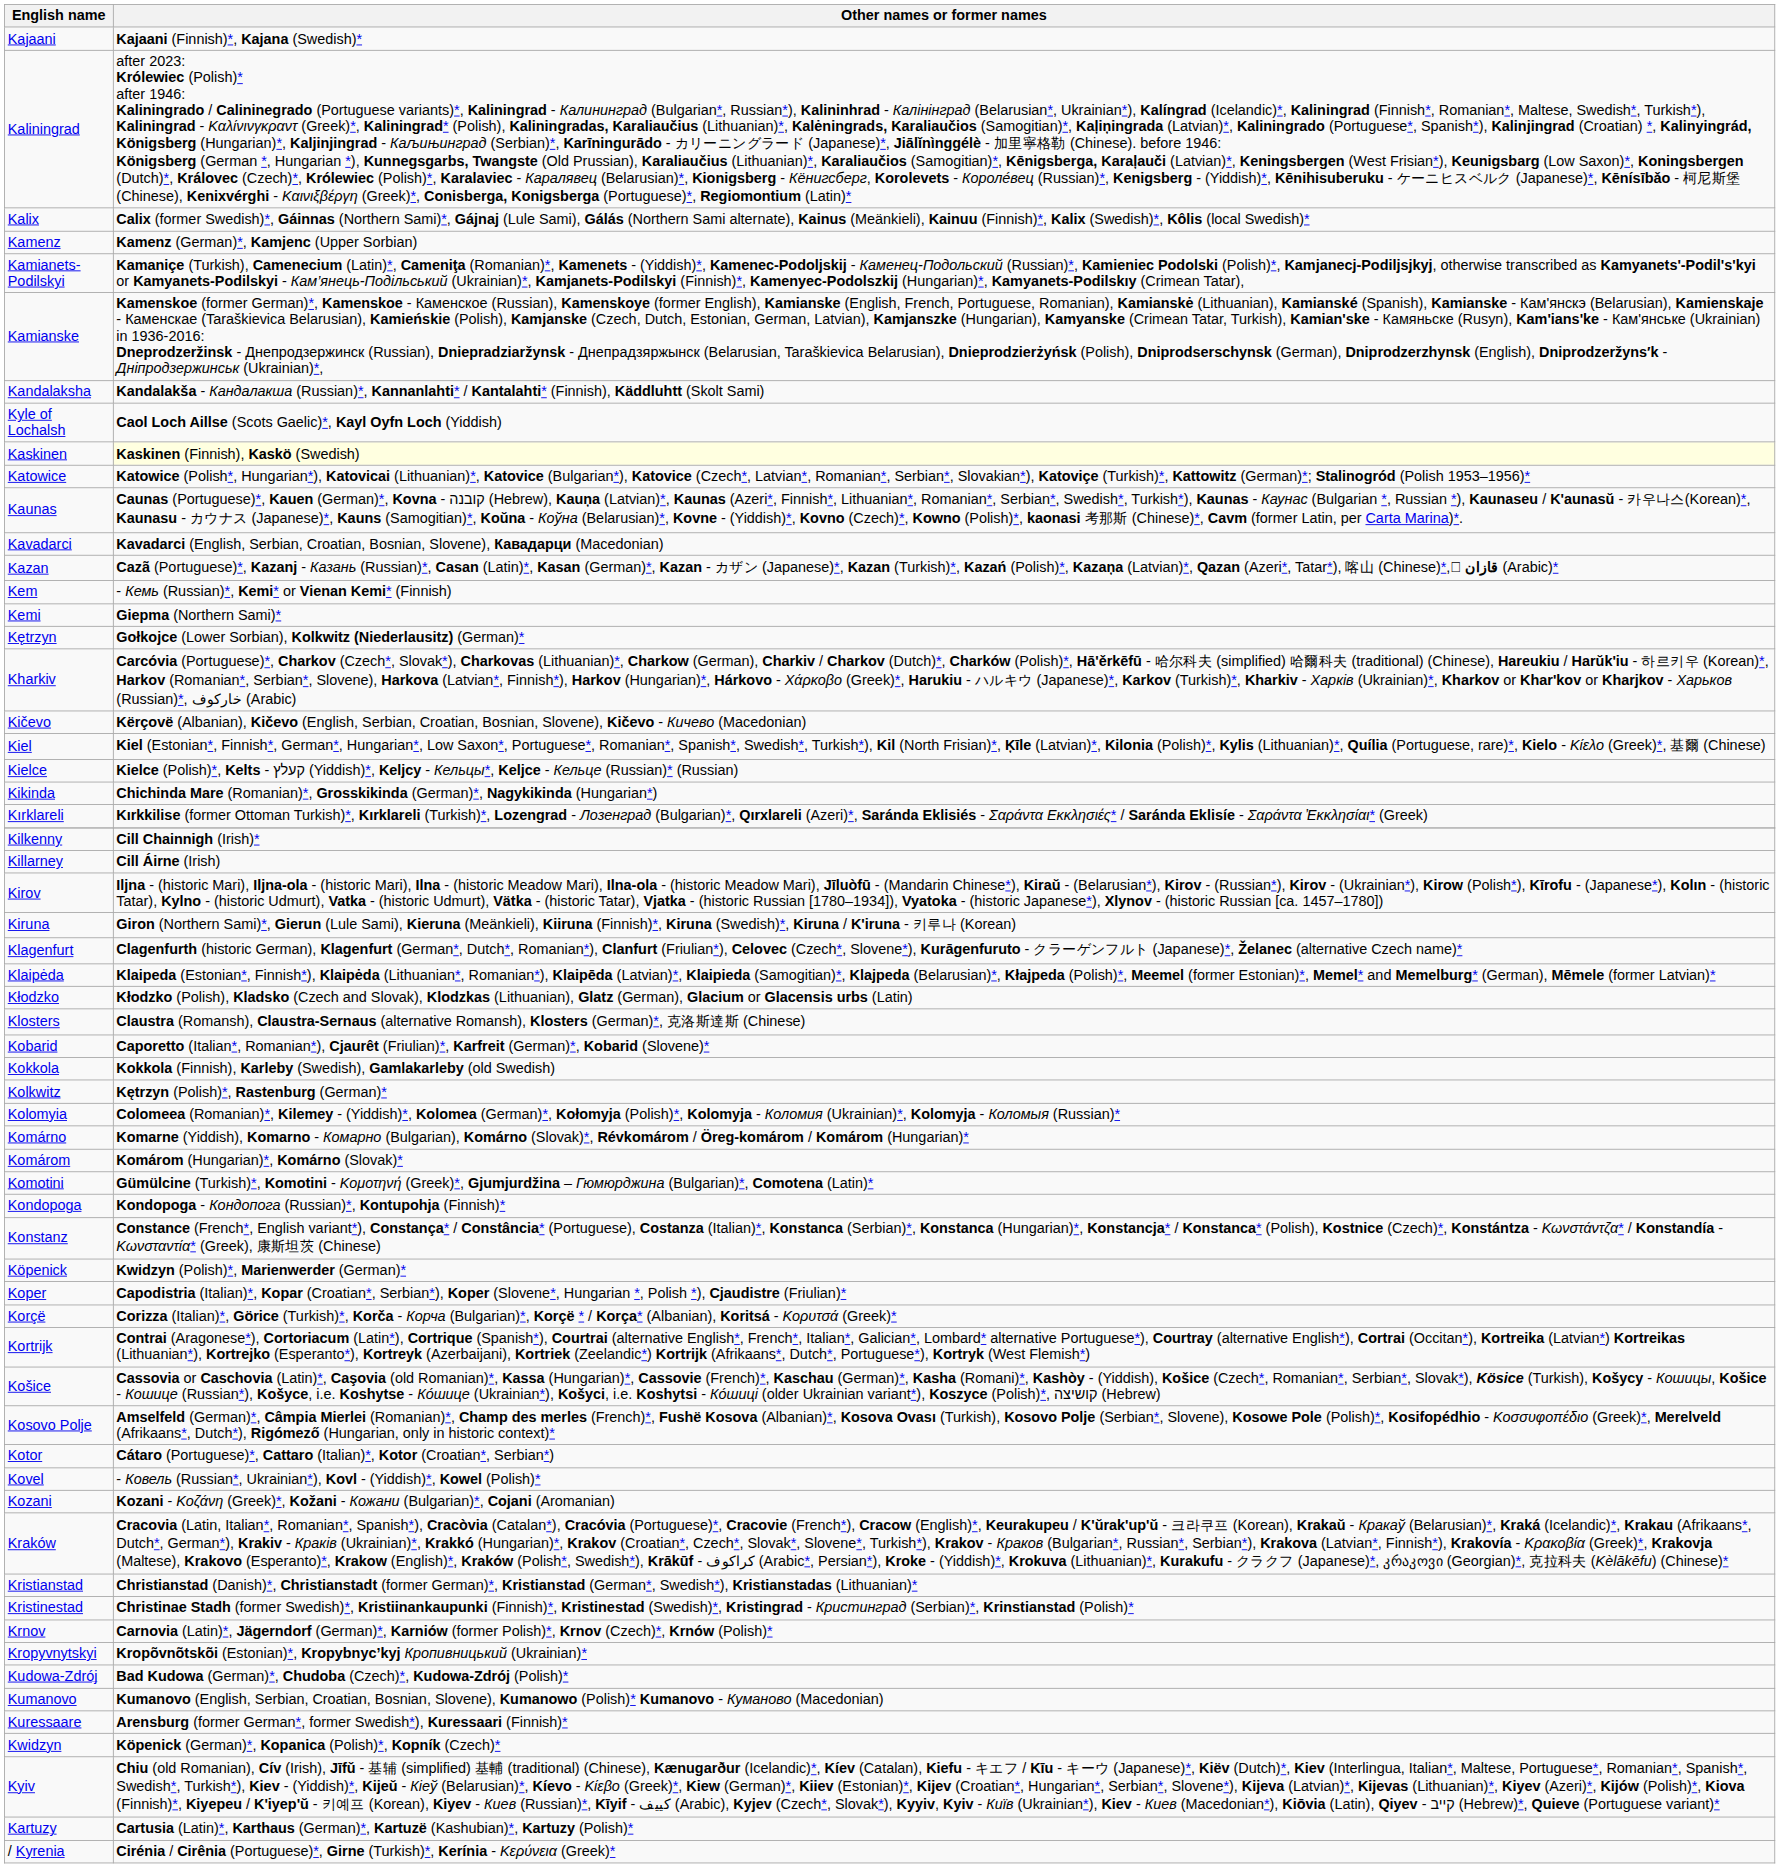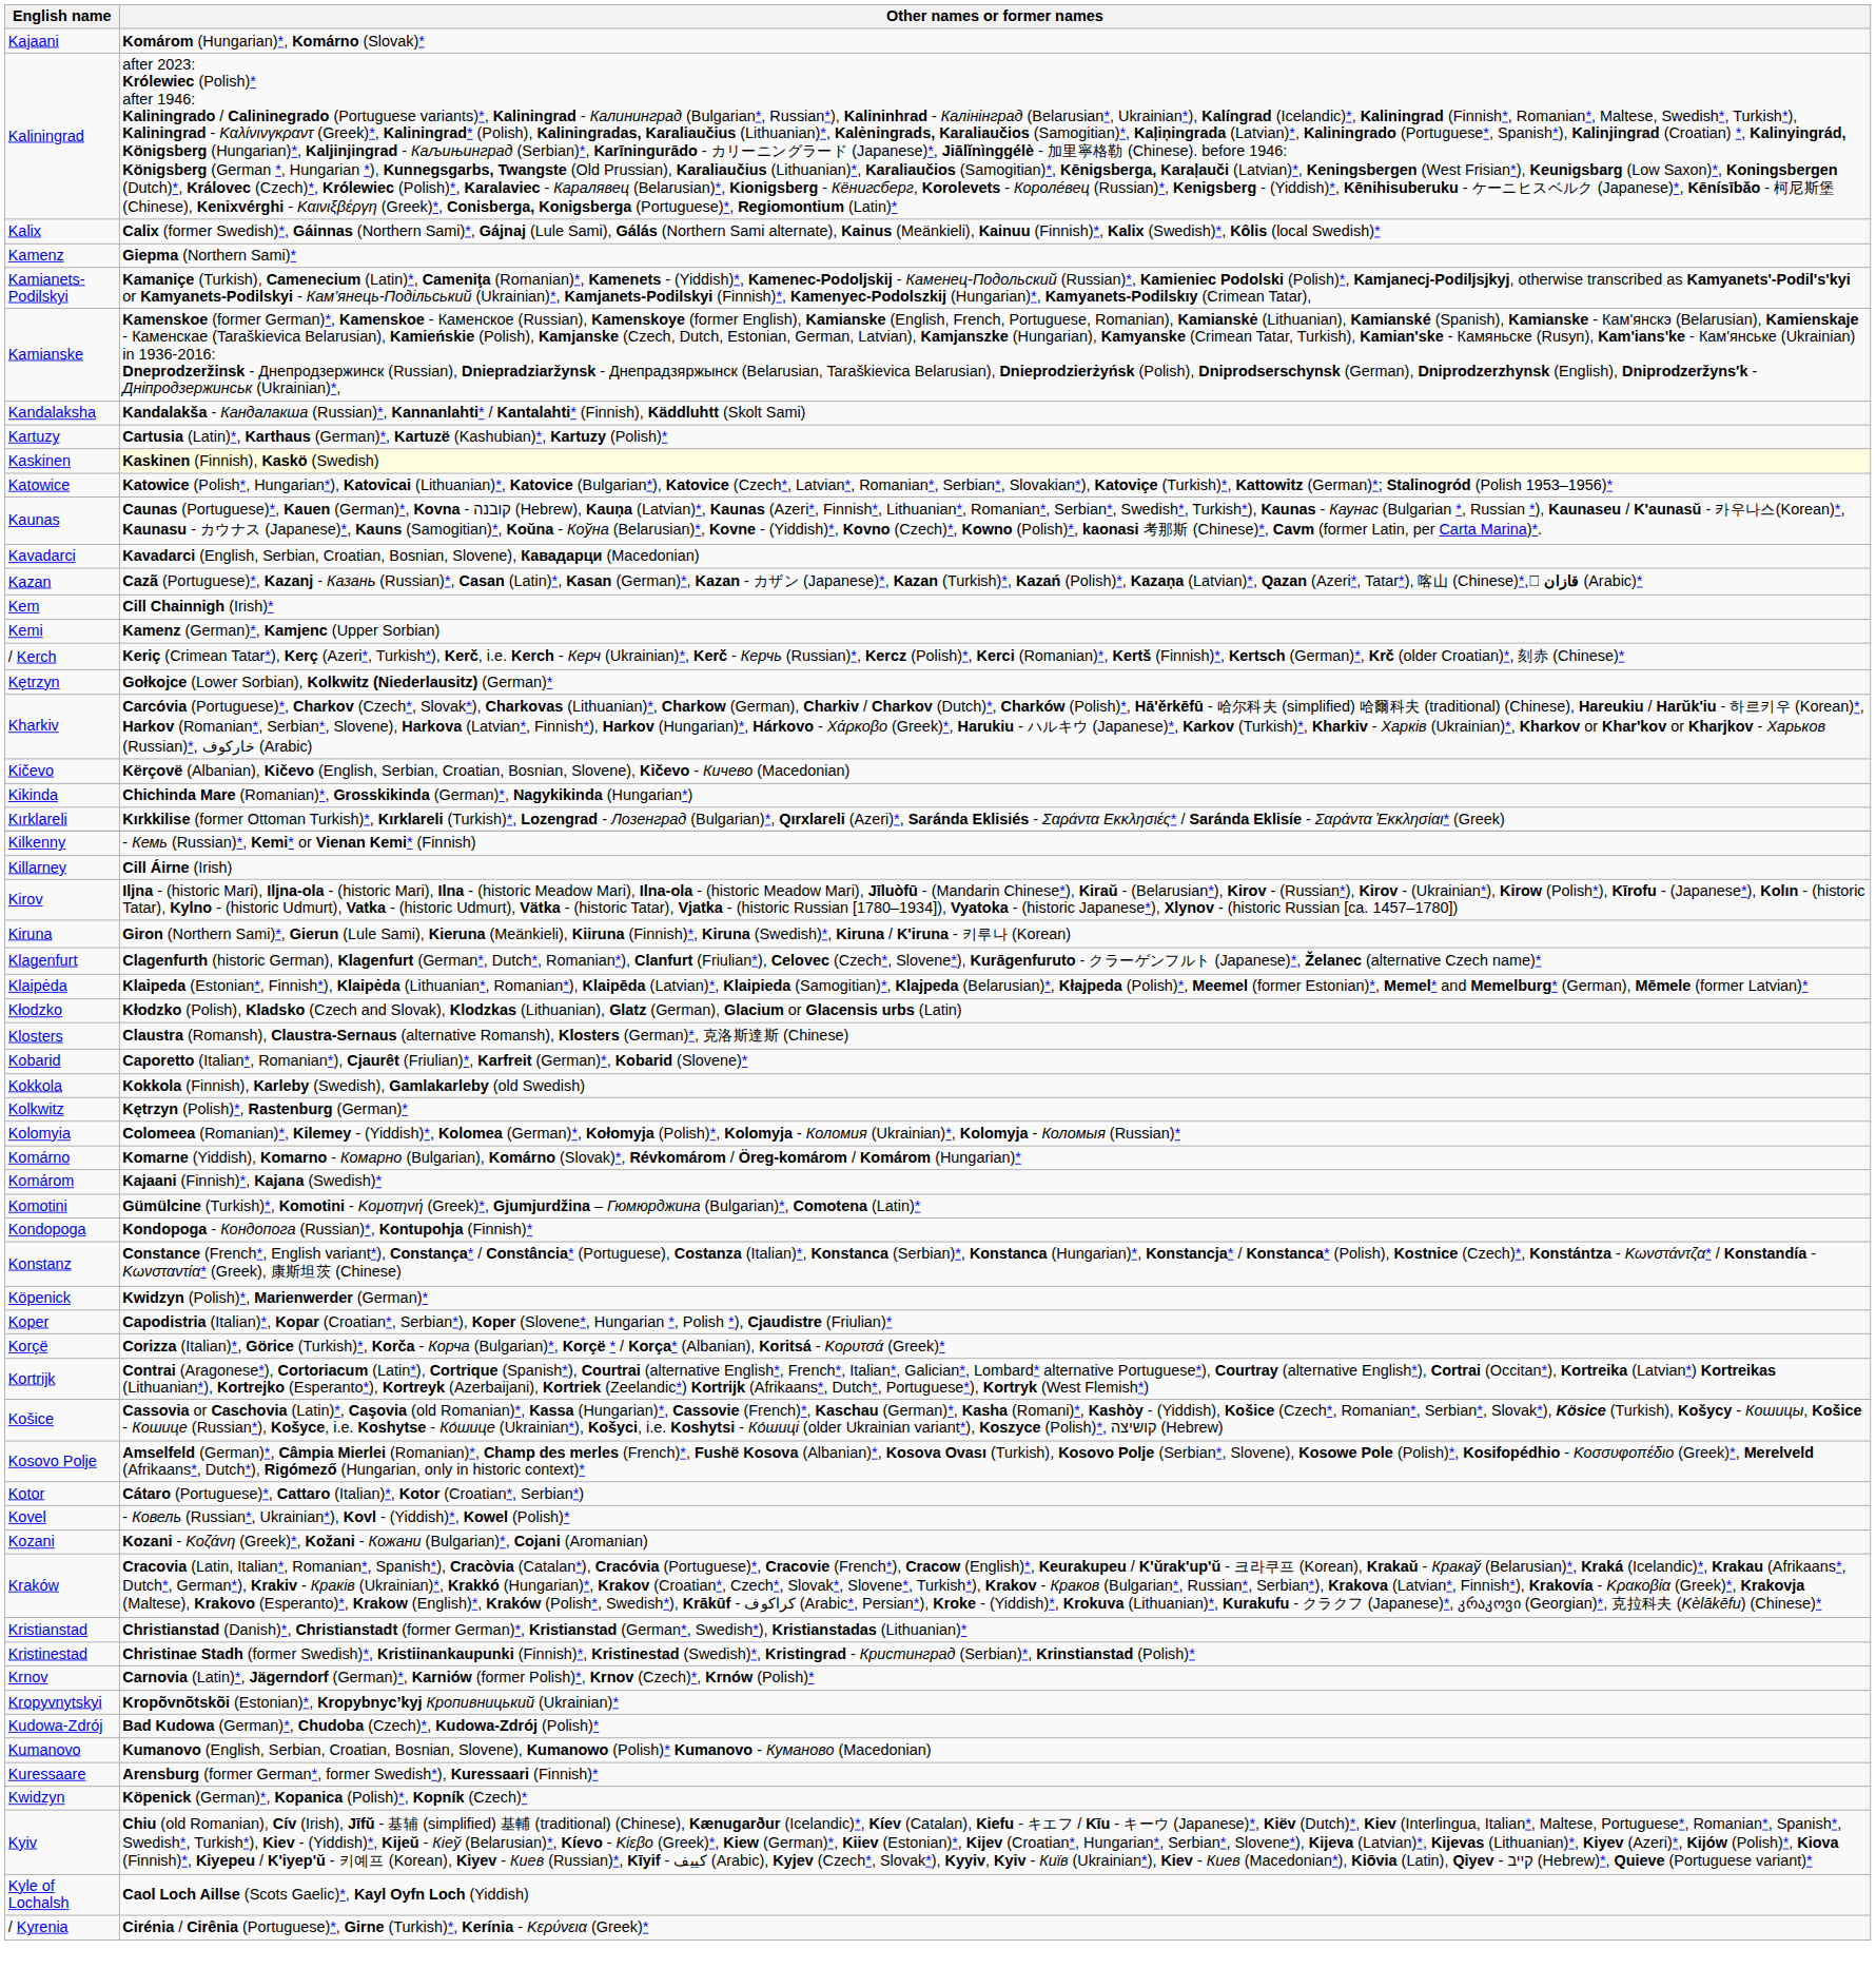Kajaani | Other names or former names: Kajaani (Finnish)*, Kajana (Swedish)* -> Komárom (Hungarian)*, Komárno (Slovak)*
Kamenz | Other names or former names: Kamenz (German)*, Kamjenc (Upper Sorbian) -> Giepma (Northern Sami)*
rows swapped: Kartuzy <-> Kyle of Lochalsh
Kem | Other names or former names: - Кемь (Russian)*, Kemi* or Vienan Kemi* (Finnish) -> Cill Chainnigh (Irish)*
Kemi | Other names or former names: Giepma (Northern Sami)* -> Kamenz (German)*, Kamjenc (Upper Sorbian)
+ row: / Kerch | Keriç (Crimean Tatar*), Kerç (Azeri*, Turkish*), Kerč, i.e. Kerch - Керч (Ukrainian)*, Kerč - Керчь (Russian)*, Kercz (Polish)*, Kerci (Romanian)*, Kertš (Finnish)*, Kertsch (German)*, Krč (older Croatian)*, 刻赤 (Chinese)*
- row: Kiel | Kiel (Estonian*, Finnish*, German*, Hungarian*, Low Saxon*, Portuguese*, Romanian*, Spanish*, Swedish*, Turkish*), Kil (North Frisian)*, Ķīle (Latvian)*, Kilonia (Polish)*, Kylis (Lithuanian)*, Quília (Portuguese, rare)*, Kielo - Κίελο (Greek)*, 基爾 (Chinese)
- row: Kielce | Kielce (Polish)*, Kelts - קעלץ (Yiddish)*, Keljcy - Кельцы*, Keljce - Кельце (Russian)* (Russian)
Kilkenny | Other names or former names: Cill Chainnigh (Irish)* -> - Кемь (Russian)*, Kemi* or Vienan Kemi* (Finnish)
Komárom | Other names or former names: Komárom (Hungarian)*, Komárno (Slovak)* -> Kajaani (Finnish)*, Kajana (Swedish)*
